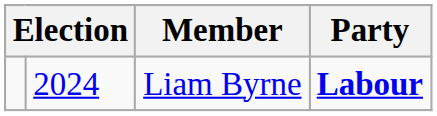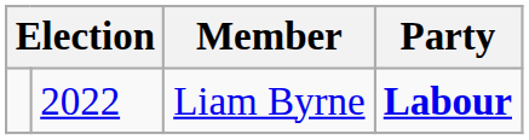Liam Byrne | column 2: 2024 -> 2022
